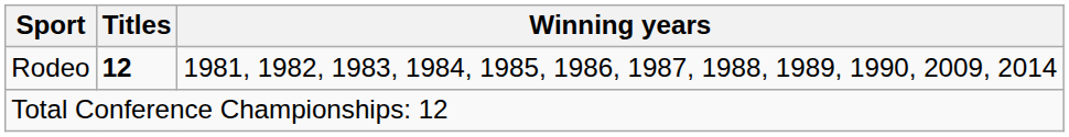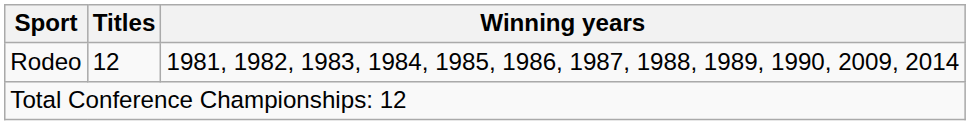Rodeo | Titles: bold -> normal
